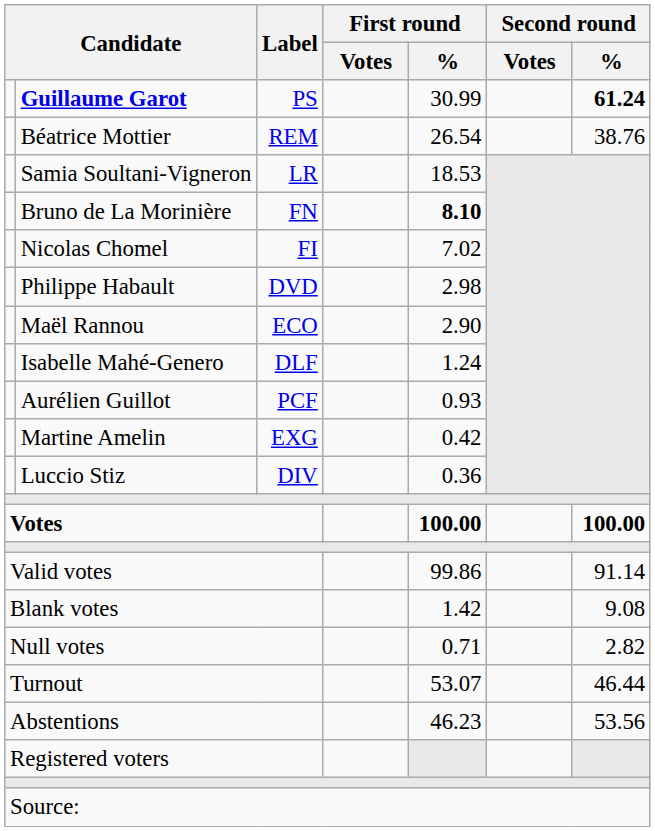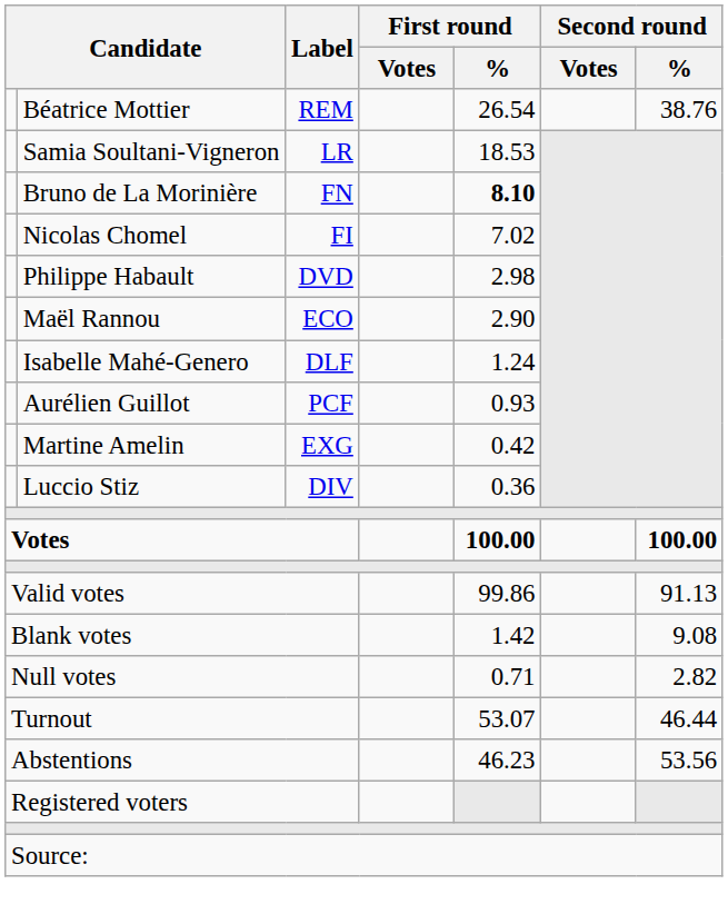- row: Guillaume Garot | PS | 30.99 | 61.24
Valid votes | Second round / %: 91.14 -> 91.13
